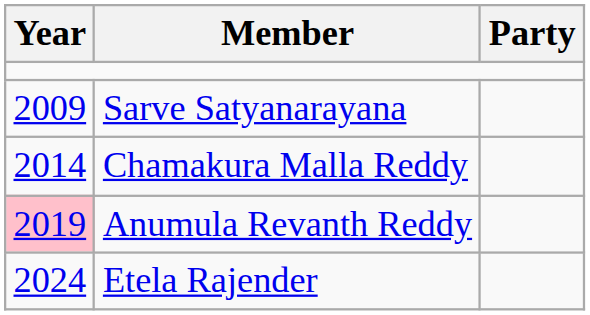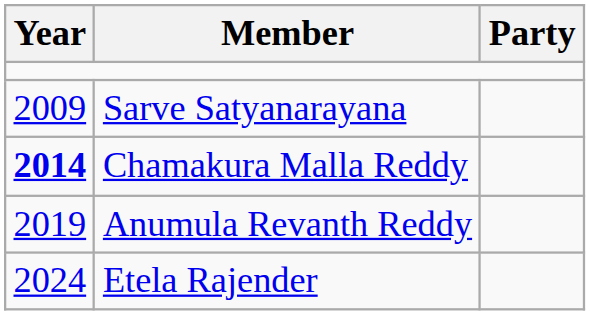Chamakura Malla Reddy | Year: normal -> bold
Anumula Revanth Reddy | Year: pink background -> no background
